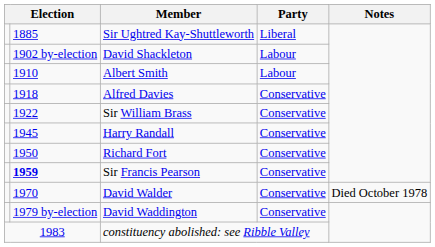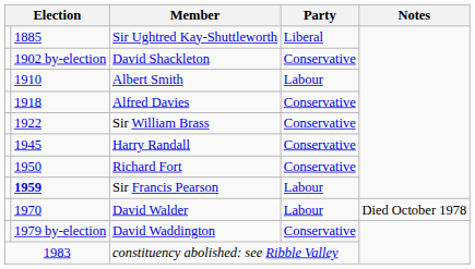David Shackleton | Party: Labour -> Conservative
Sir Francis Pearson | Party: Conservative -> Labour
David Walder | Party: Conservative -> Labour
